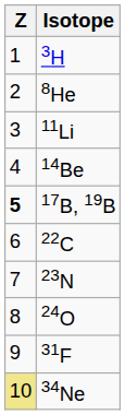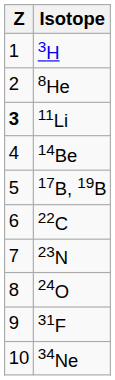11Li | Z: normal -> bold
17B, 19B | Z: bold -> normal
34Ne | Z: khaki background -> no background
